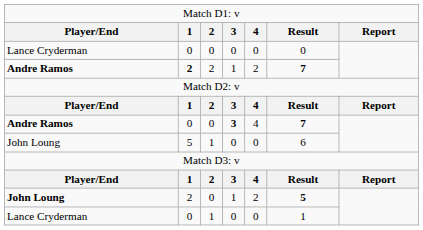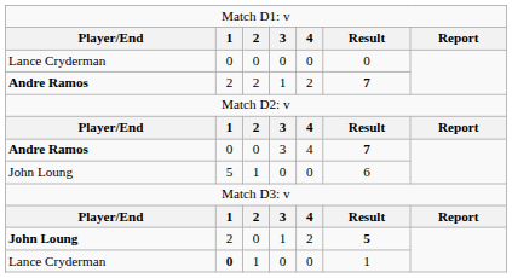Andre Ramos / 2 | column 2: bold -> normal
Andre Ramos / 0 | column 4: bold -> normal
Lance Cryderman / 1 | column 2: normal -> bold
